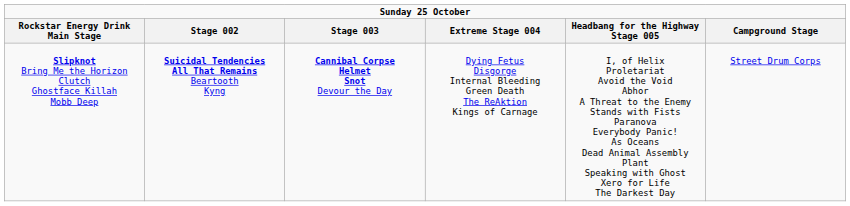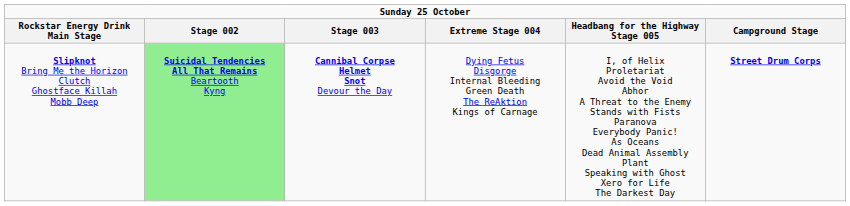row 3 | Stage 002: no background -> lightgreen background
row 3 | Campground Stage: normal -> bold
